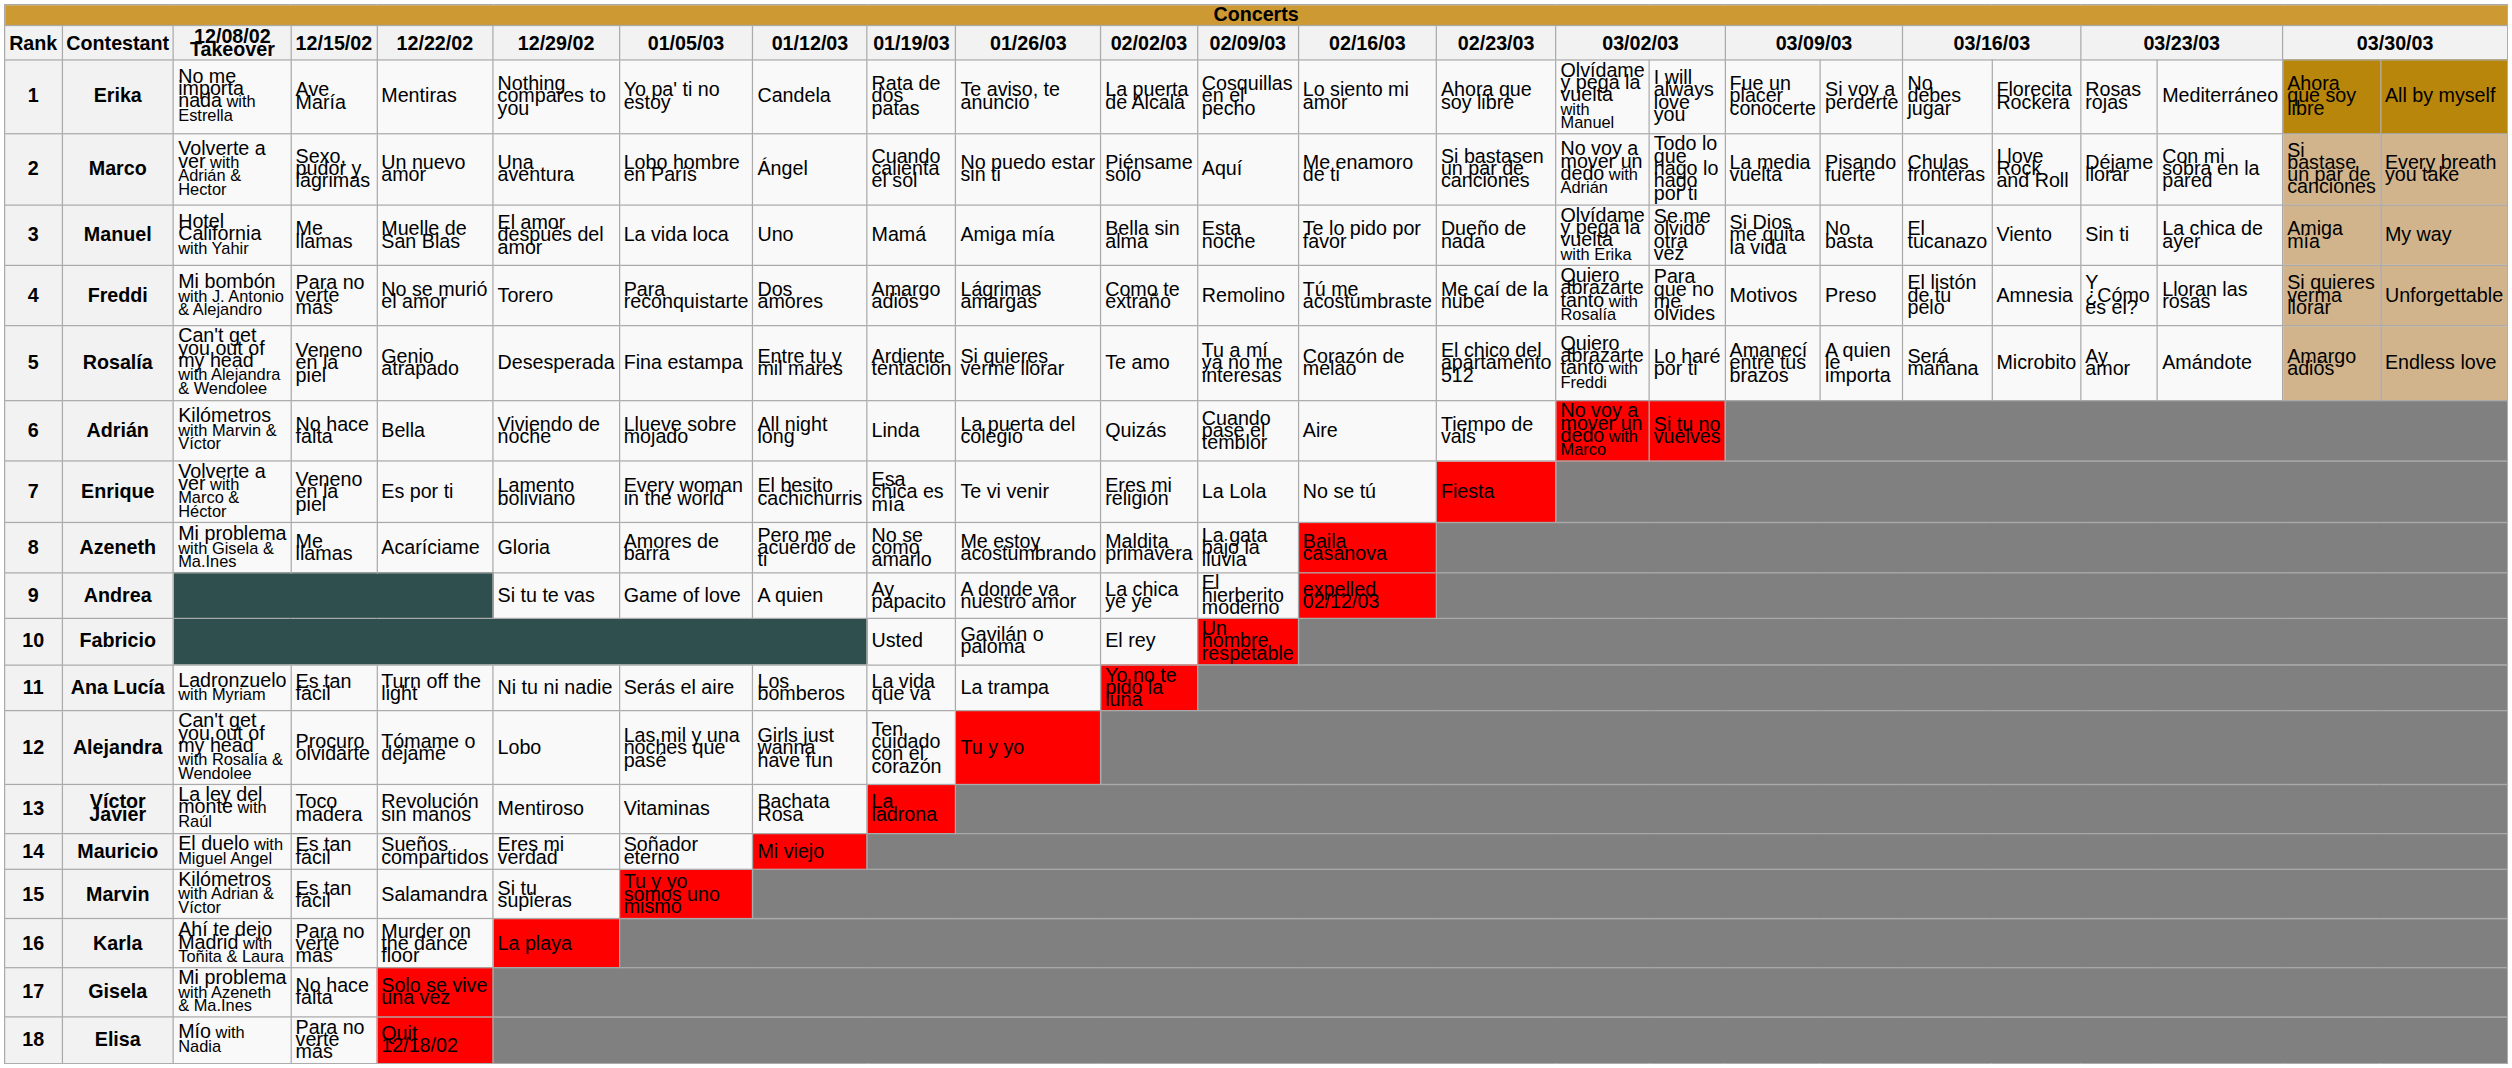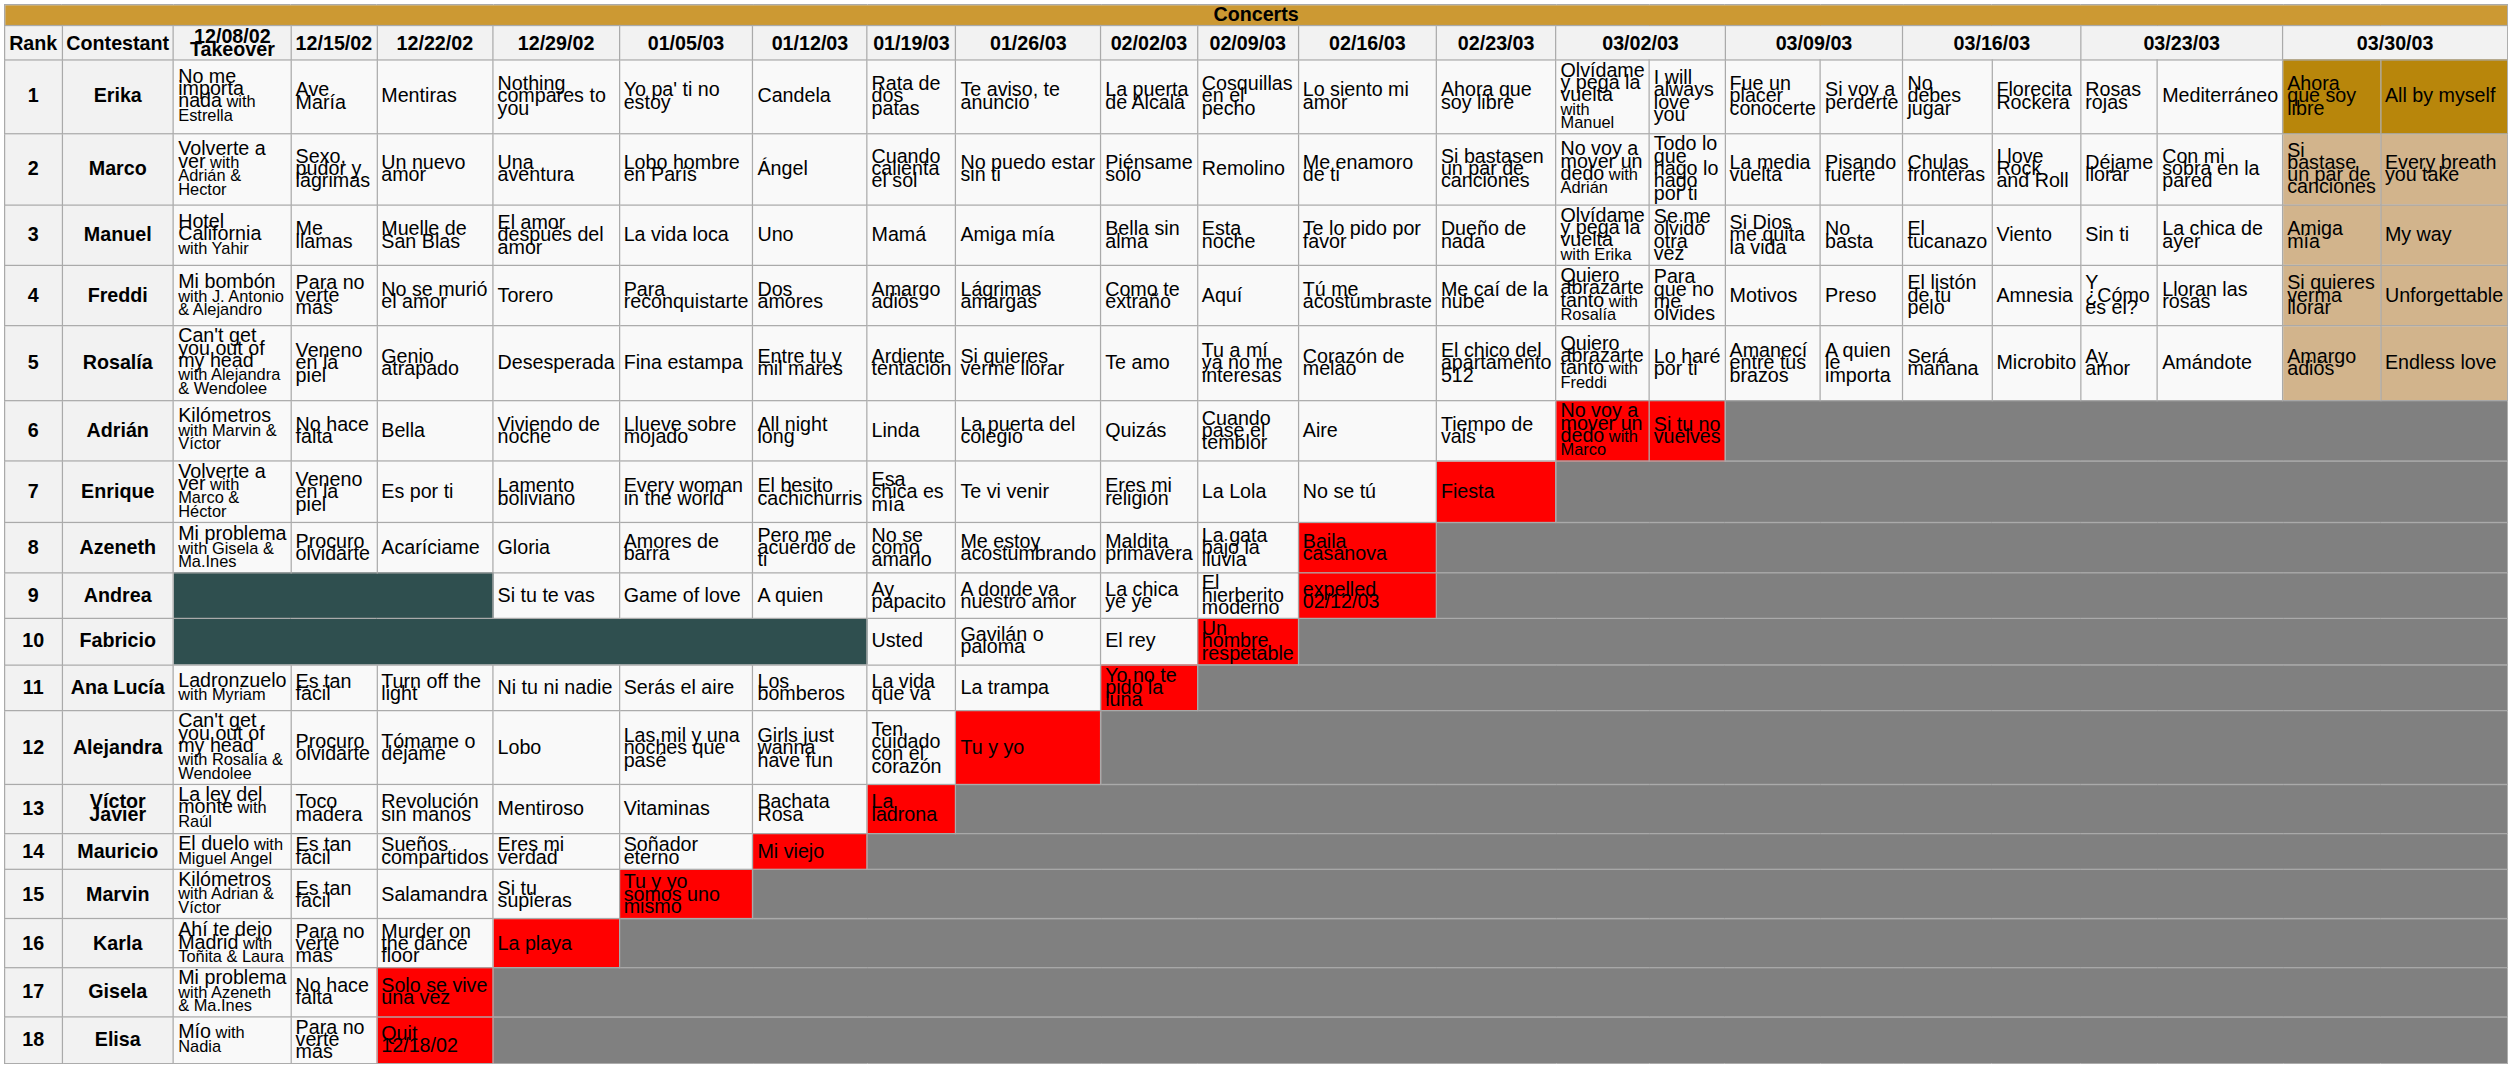Marco | Concerts / 02/09/03: Aquí -> Remolino
Freddi | Concerts / 02/09/03: Remolino -> Aquí
Azeneth | Concerts / 12/15/02: Me llamas -> Procuro olvidarte
